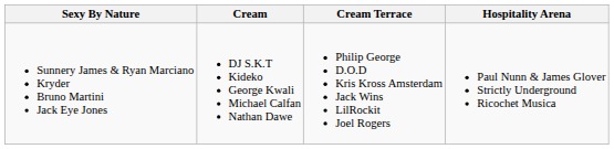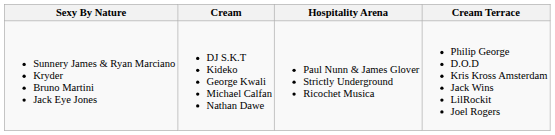columns swapped: Cream Terrace <-> Hospitality Arena
